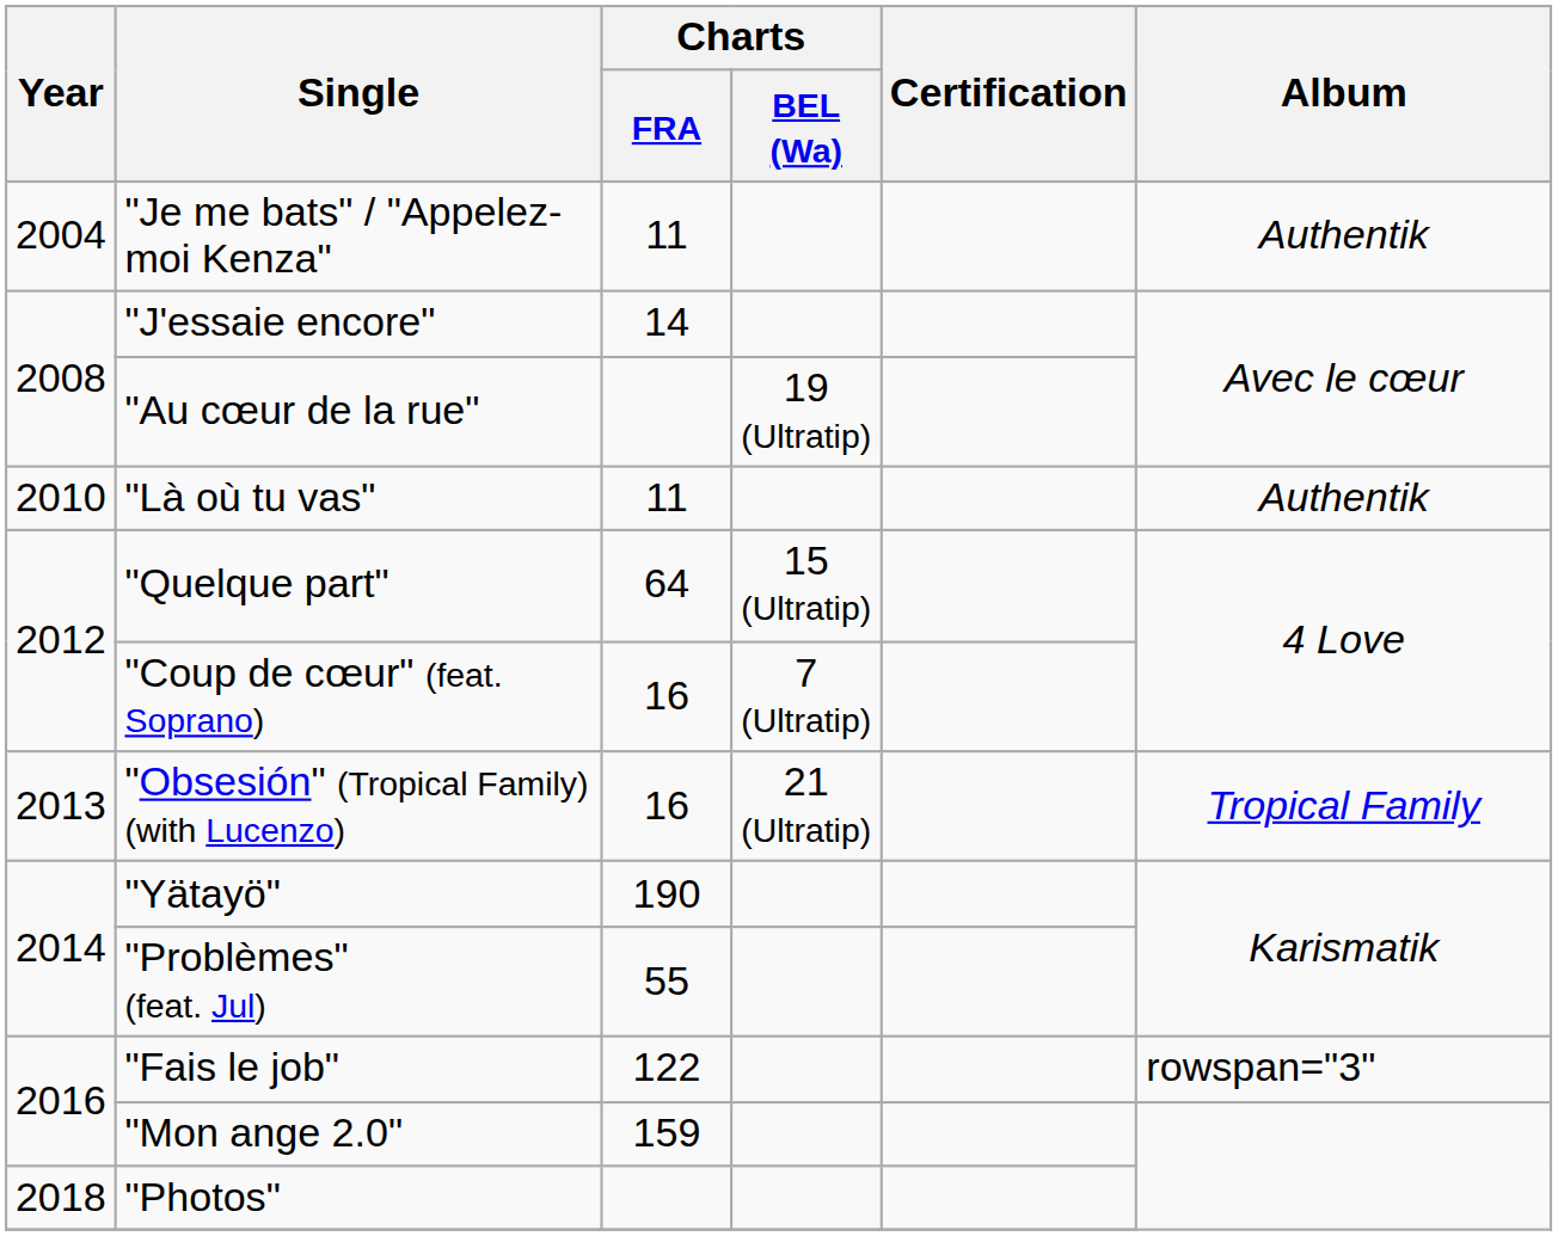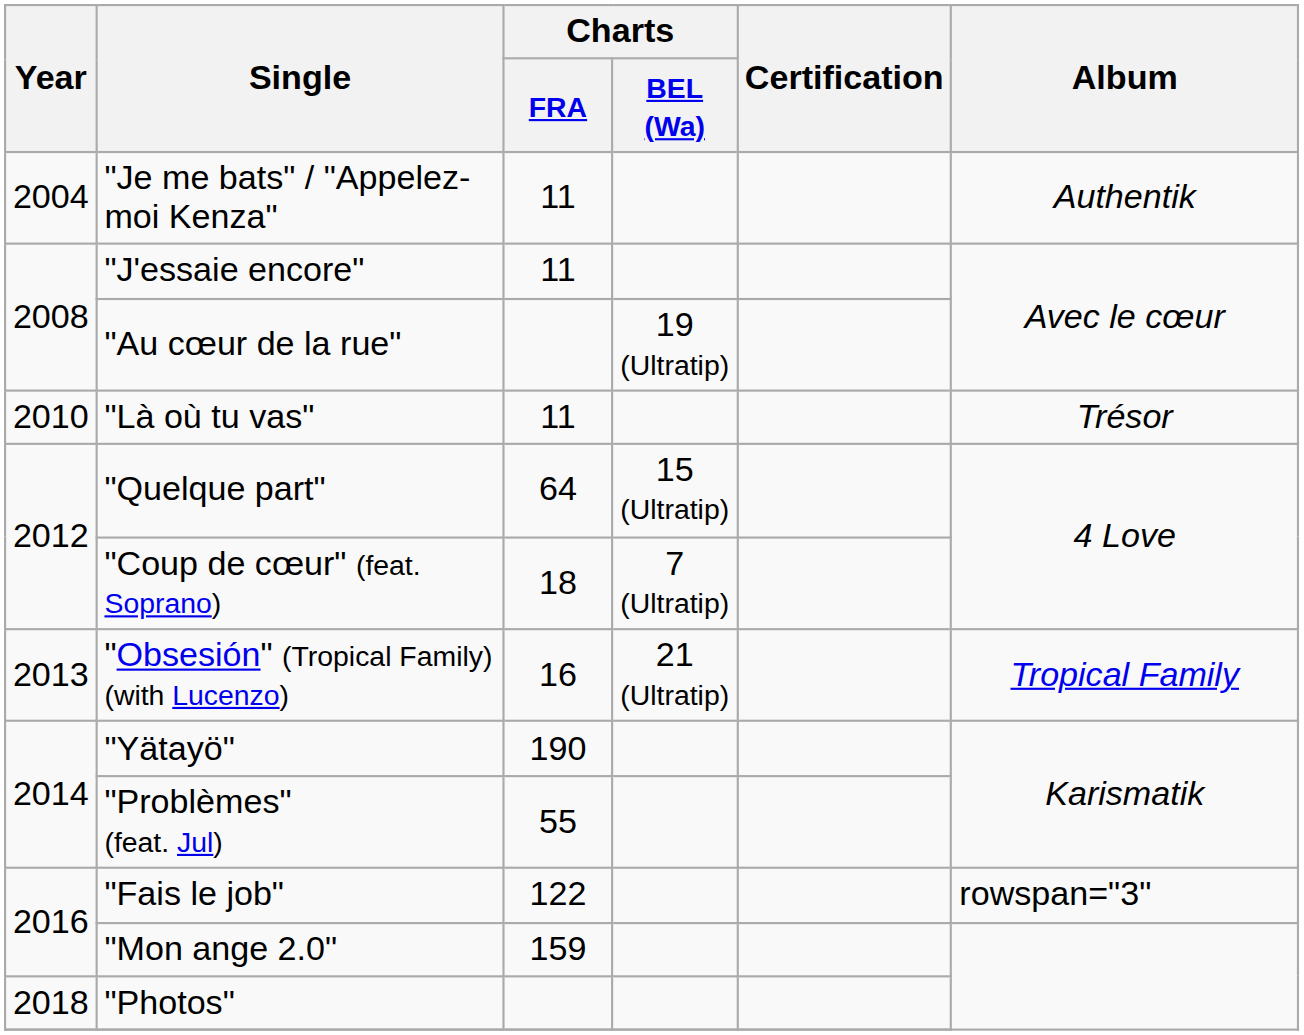"J'essaie encore" | Charts / FRA: 14 -> 11
"Là où tu vas" | Album: Authentik -> Trésor
"Coup de cœur" (feat. Soprano) | Charts / FRA: 16 -> 18
